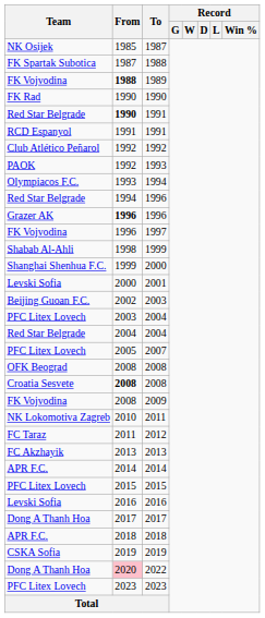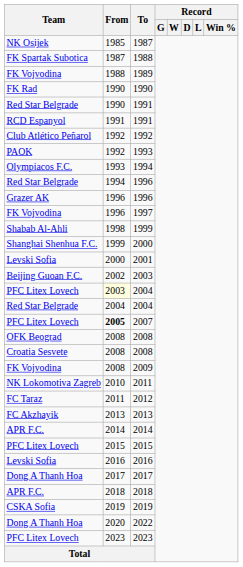1989 | From: bold -> normal
Red Star Belgrade / 1991 | From: bold -> normal
Grazer AK / 1996 | From: bold -> normal
PFC Litex Lovech / 2004 | From: no background -> lightyellow background
2007 | From: normal -> bold
Croatia Sesvete / 2008 | From: bold -> normal
2022 | From: pink background -> no background
